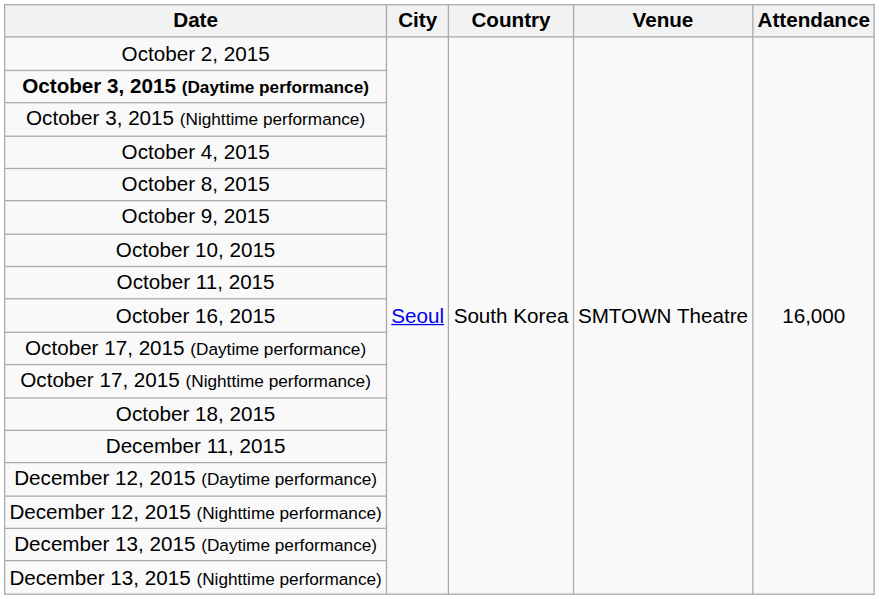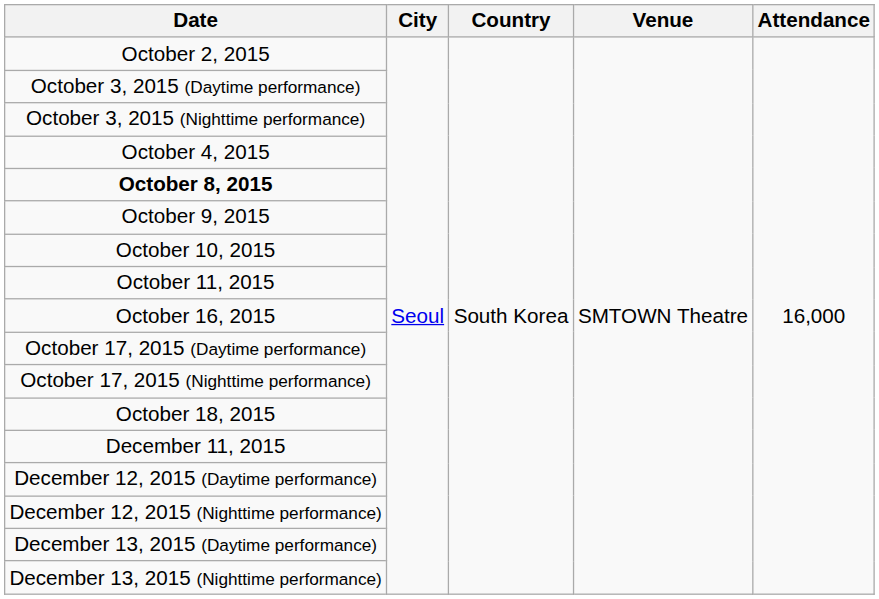October 3, 2015 (Daytime performance) | Date: bold -> normal
October 8, 2015 | Date: normal -> bold
